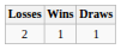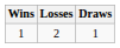columns swapped: Wins <-> Losses
